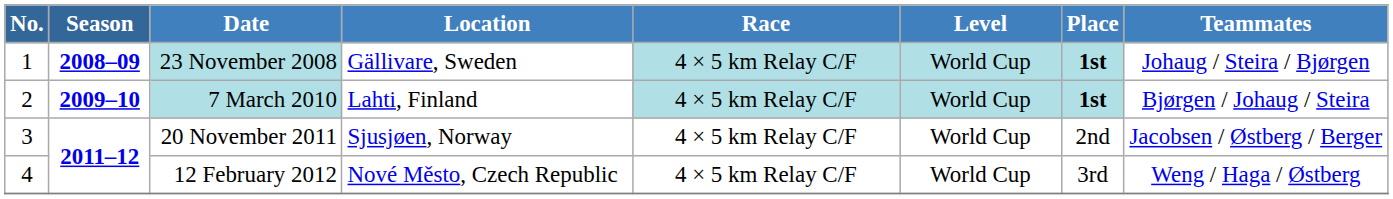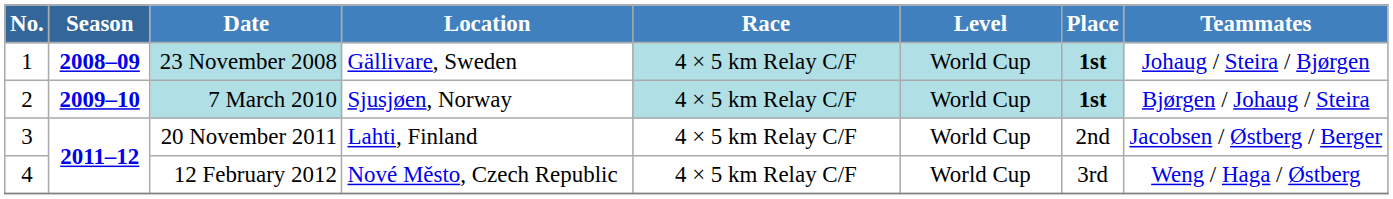7 March 2010 | Location: Lahti, Finland -> Sjusjøen, Norway
20 November 2011 | Location: Sjusjøen, Norway -> Lahti, Finland
